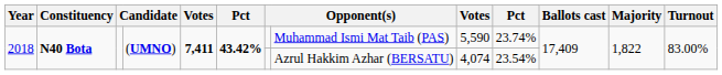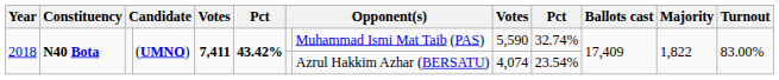row 2 | column 10: 23.74% -> 32.74%
